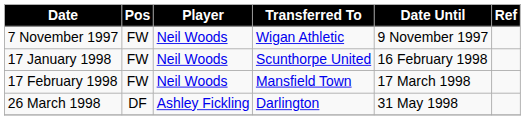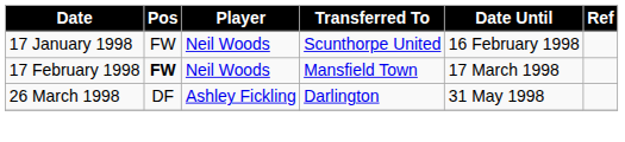- row: 7 November 1997 | FW | Neil Woods | Wigan Athletic | 9 November 1997
17 February 1998 | Pos: normal -> bold
